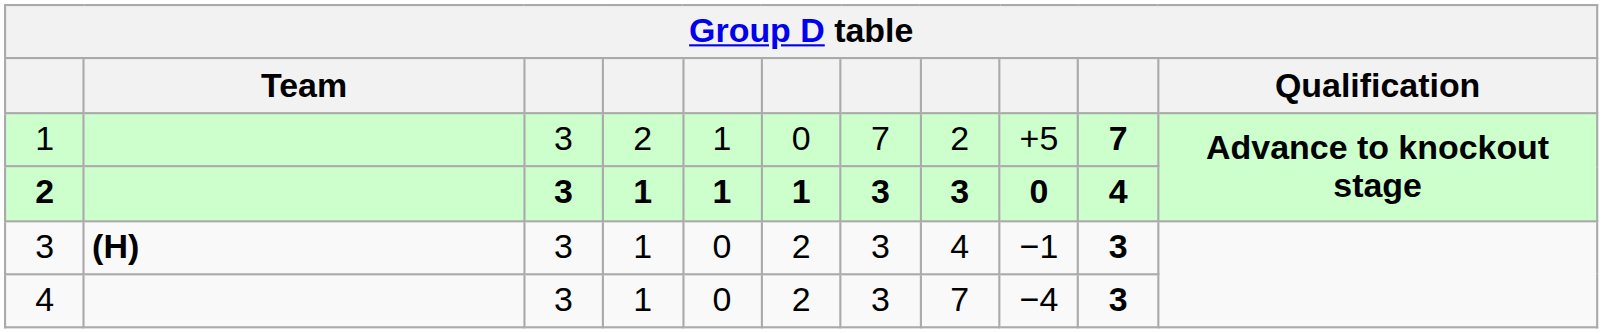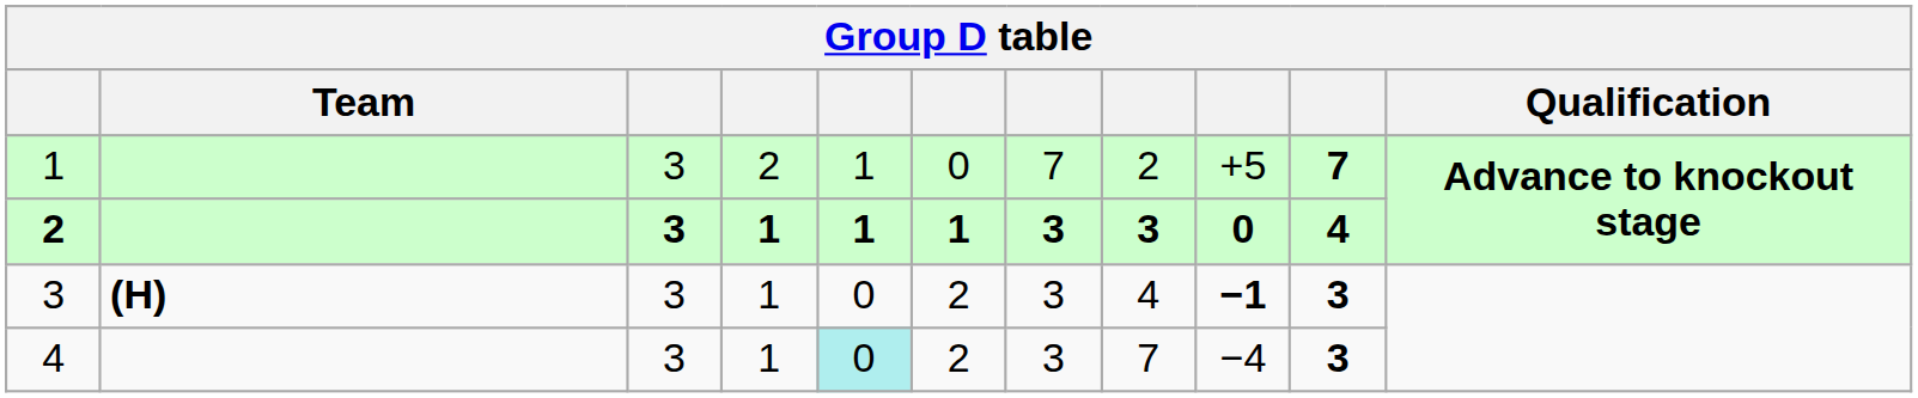row 5 | column 9: normal -> bold
row 6 | column 5: no background -> paleturquoise background
